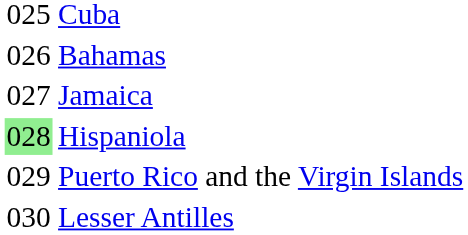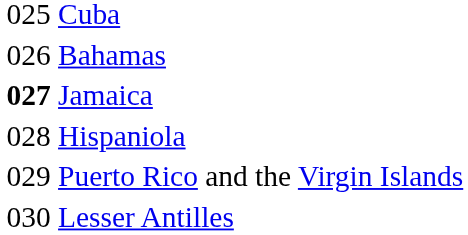Jamaica | column 1: normal -> bold
Hispaniola | column 1: lightgreen background -> no background
